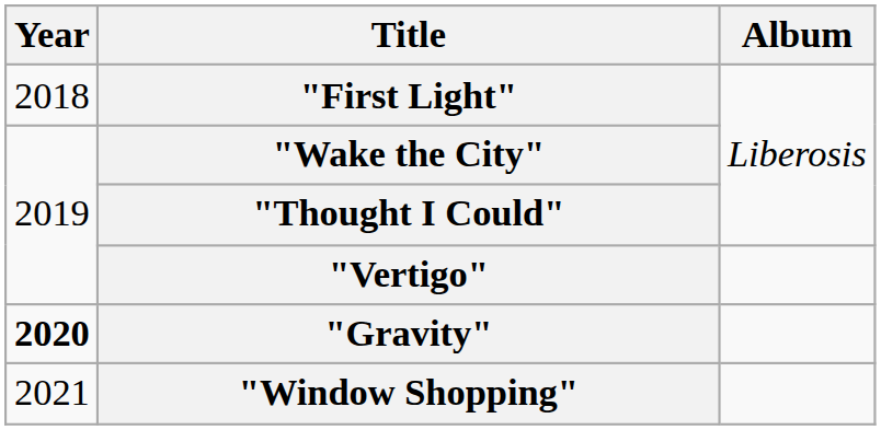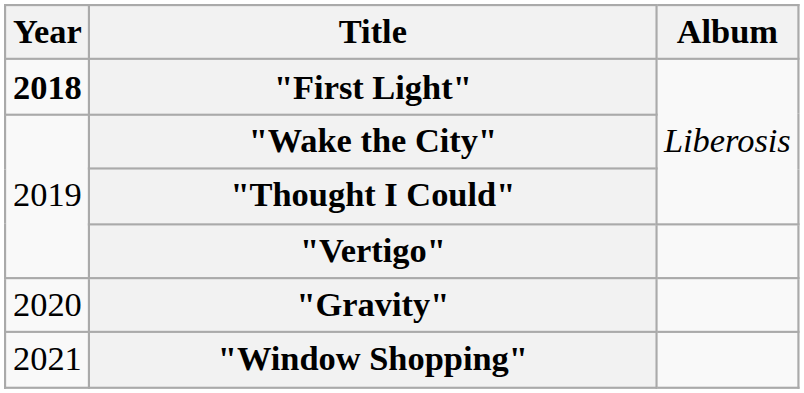"First Light" | Year: normal -> bold
"Gravity" | Year: bold -> normal
